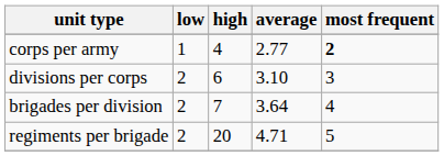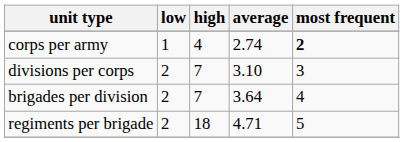corps per army | average: 2.77 -> 2.74
divisions per corps | high: 6 -> 7
regiments per brigade | high: 20 -> 18
